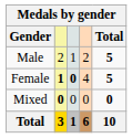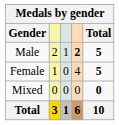Male | column 4: normal -> bold
Female | column 2: bold -> normal
Female | column 3: bold -> normal
Mixed | column 2: bold -> normal
